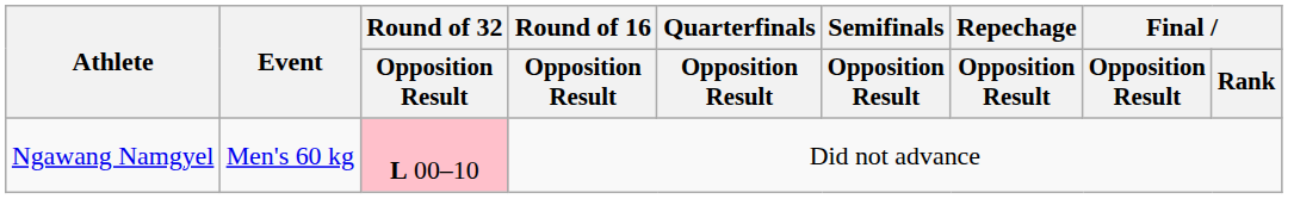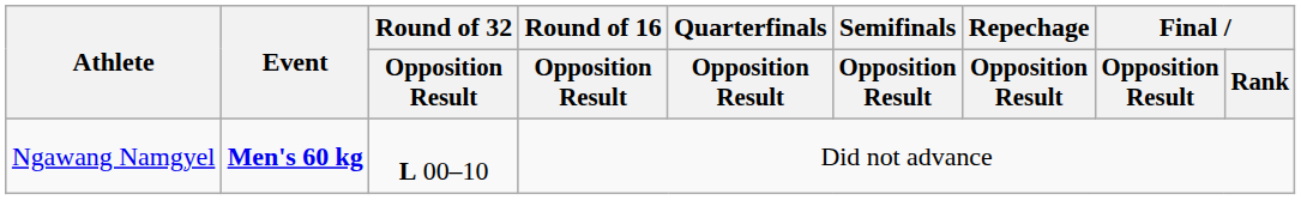Ngawang Namgyel | Event: normal -> bold
Ngawang Namgyel | Round of 32 / Opposition Result: pink background -> no background
